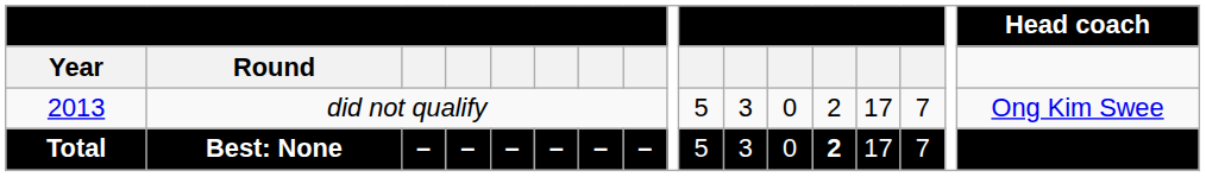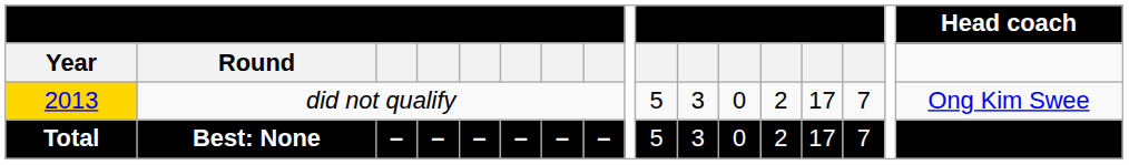2013 | Year: no background -> gold background
Total | column 13: bold -> normal
